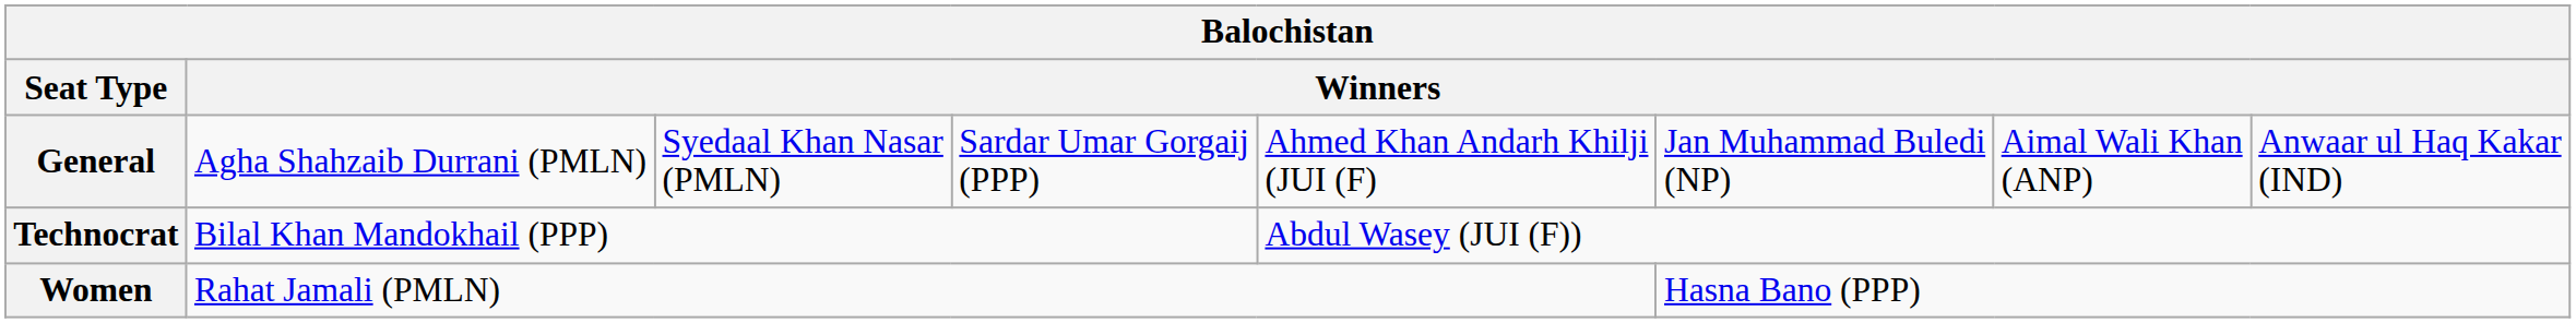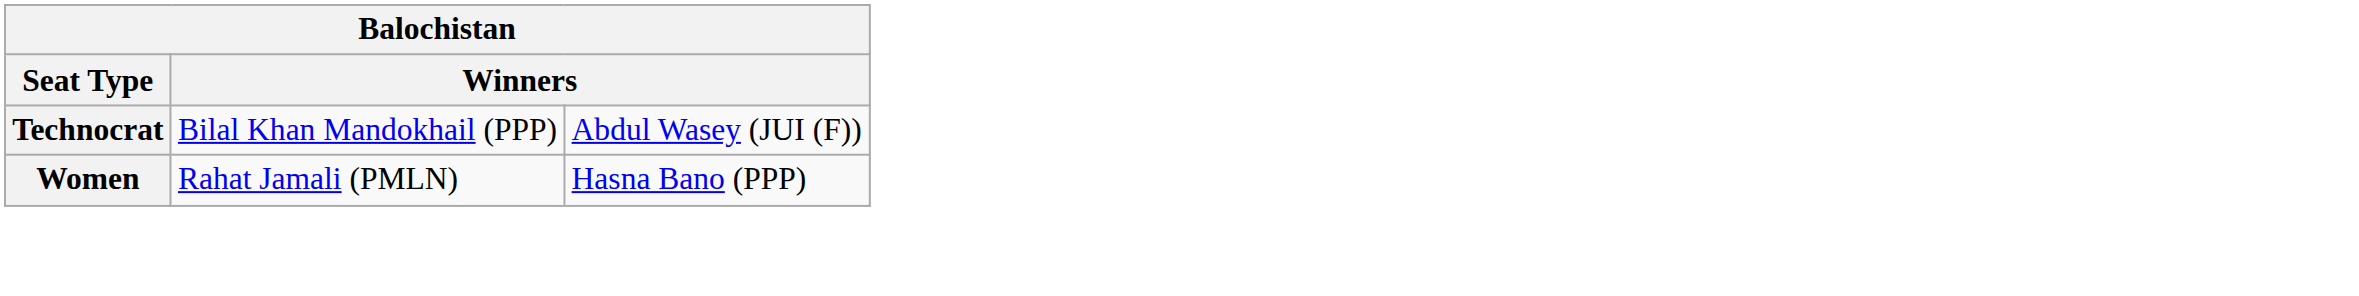- row: General | Agha Shahzaib Durrani (PMLN) | Syedaal Khan Nasar (PMLN) | Sardar Umar Gorgaij (PPP) | Ahmed Khan Andarh Khilji (JUI (F) | Jan Muhammad Buledi (NP) | Aimal Wali Khan (ANP) | Anwaar ul Haq Kakar (IND)
